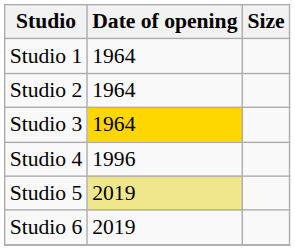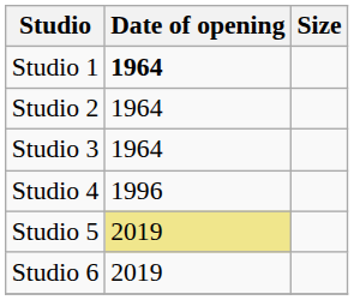Studio 1 | Date of opening: normal -> bold
Studio 3 | Date of opening: gold background -> no background
